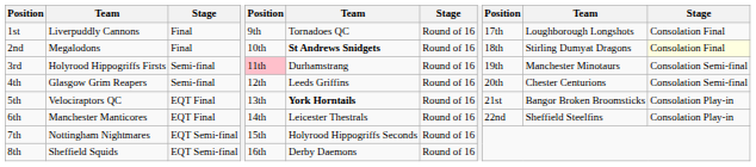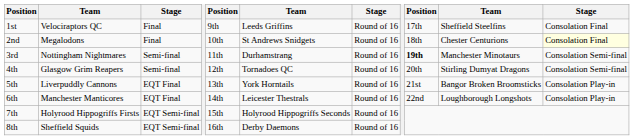1st | column 2: Liverpuddly Cannons -> Velociraptors QC
1st | column 6: Tornadoes QC -> Leeds Griffins
1st | column 10: Loughborough Longshots -> Sheffield Steelfins
2nd | column 6: bold -> normal
2nd | column 10: Stirling Dumyat Dragons -> Chester Centurions
3rd | column 2: Holyrood Hippogriffs Firsts -> Nottingham Nightmares
3rd | column 5: pink background -> no background
3rd | column 9: normal -> bold
4th | column 6: Leeds Griffins -> Tornadoes QC
4th | column 10: Chester Centurions -> Stirling Dumyat Dragons
5th | column 2: Velociraptors QC -> Liverpuddly Cannons
5th | column 6: bold -> normal
6th | column 10: Sheffield Steelfins -> Loughborough Longshots
7th | column 2: Nottingham Nightmares -> Holyrood Hippogriffs Firsts
